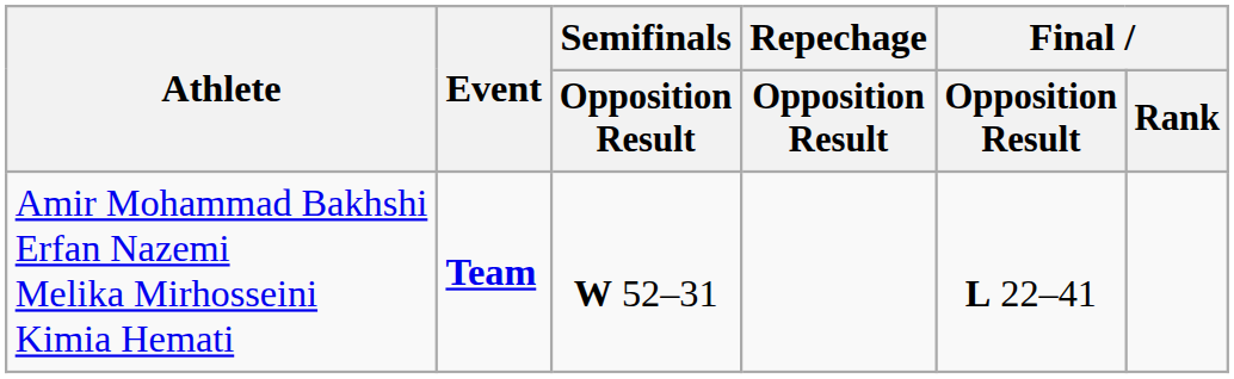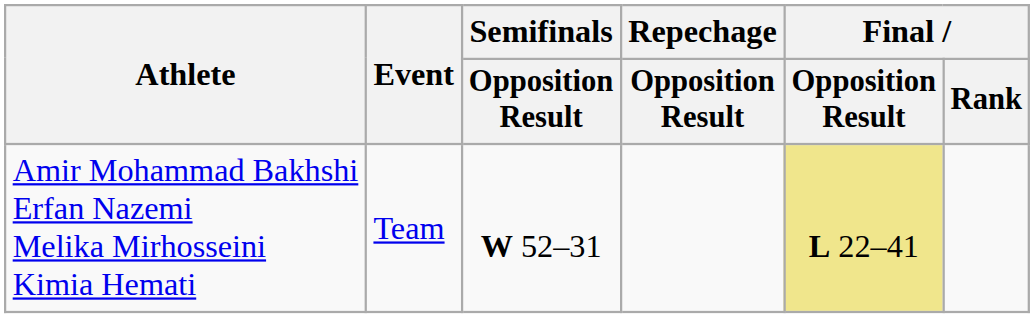row 3 | Event: bold -> normal
row 3 | Final / Opposition Result: no background -> khaki background
